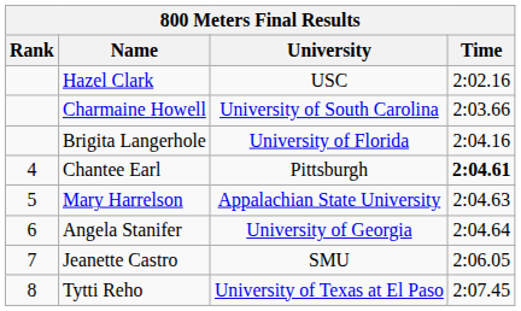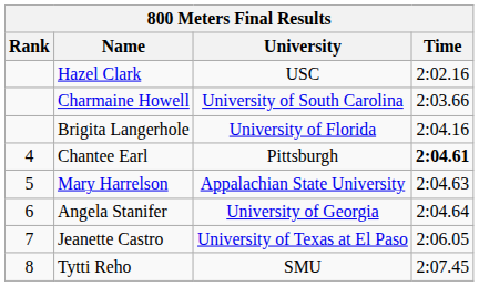Jeanette Castro | University: SMU -> University of Texas at El Paso
Tytti Reho | University: University of Texas at El Paso -> SMU
